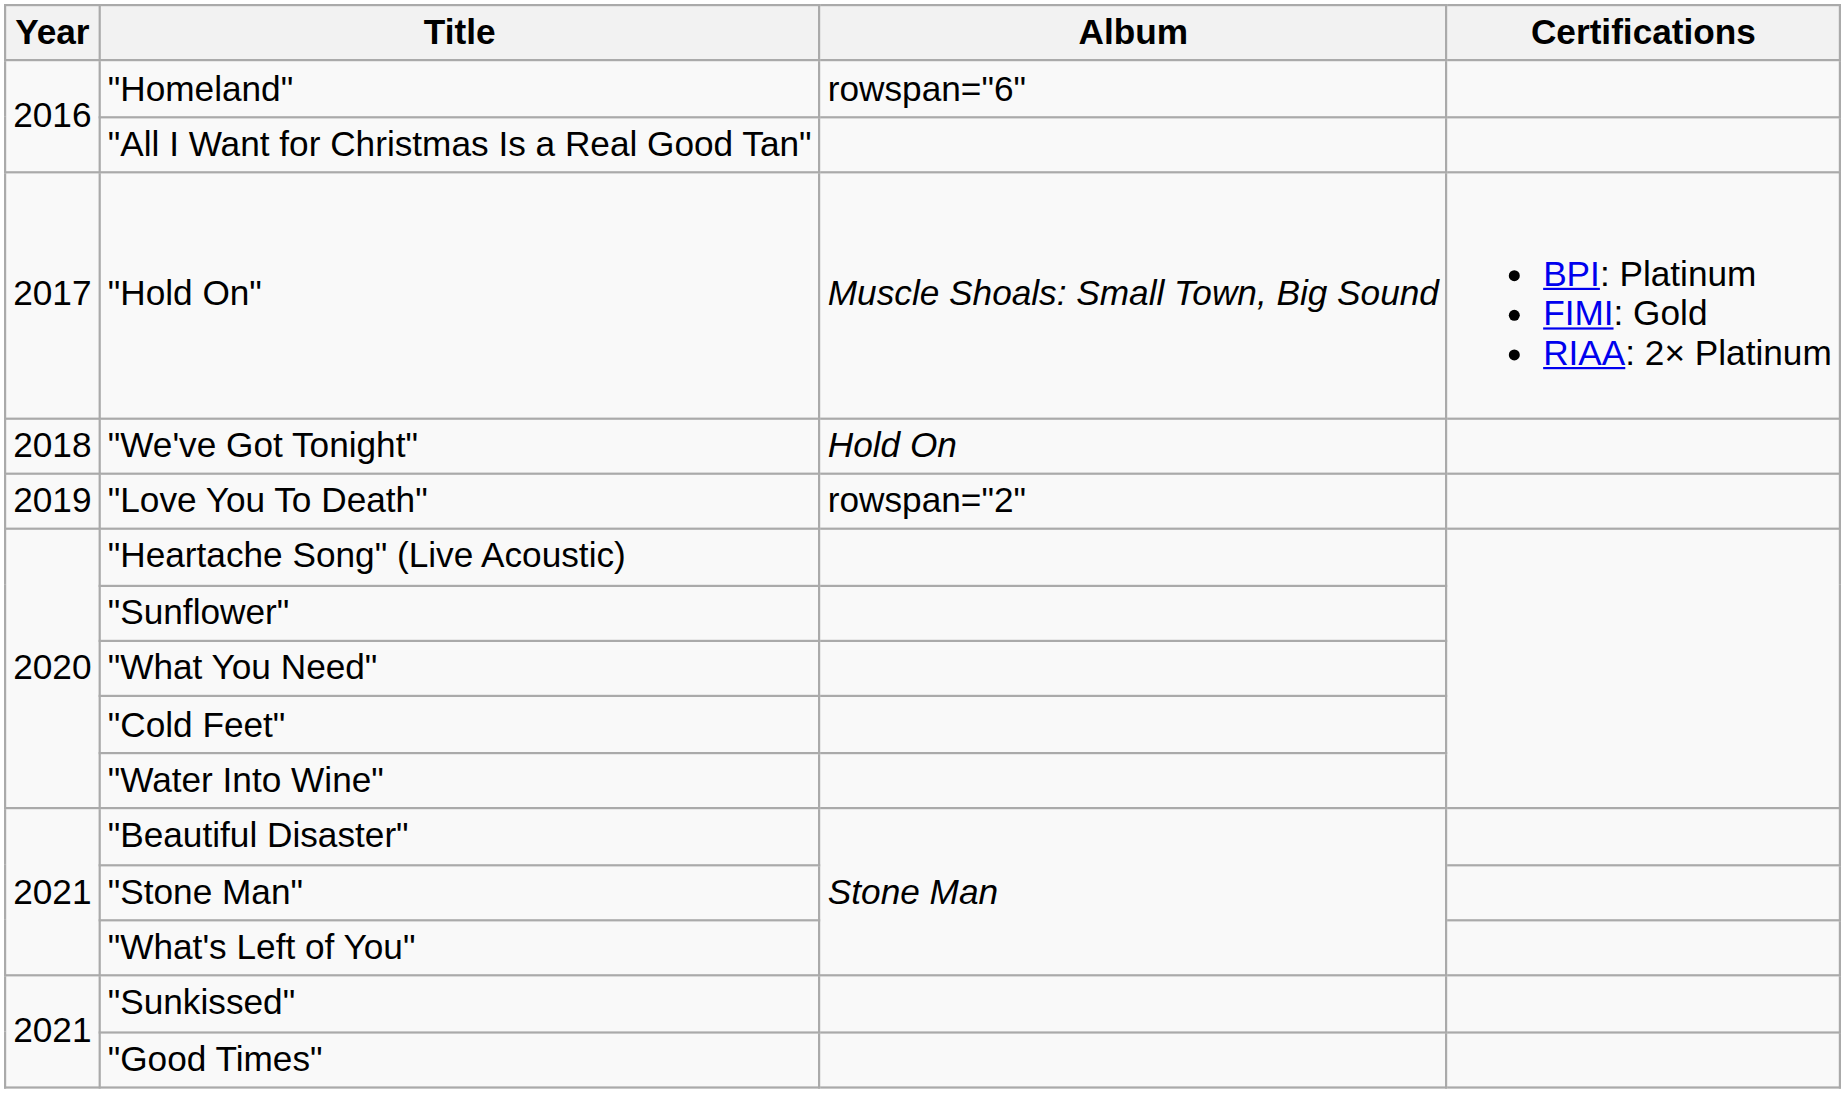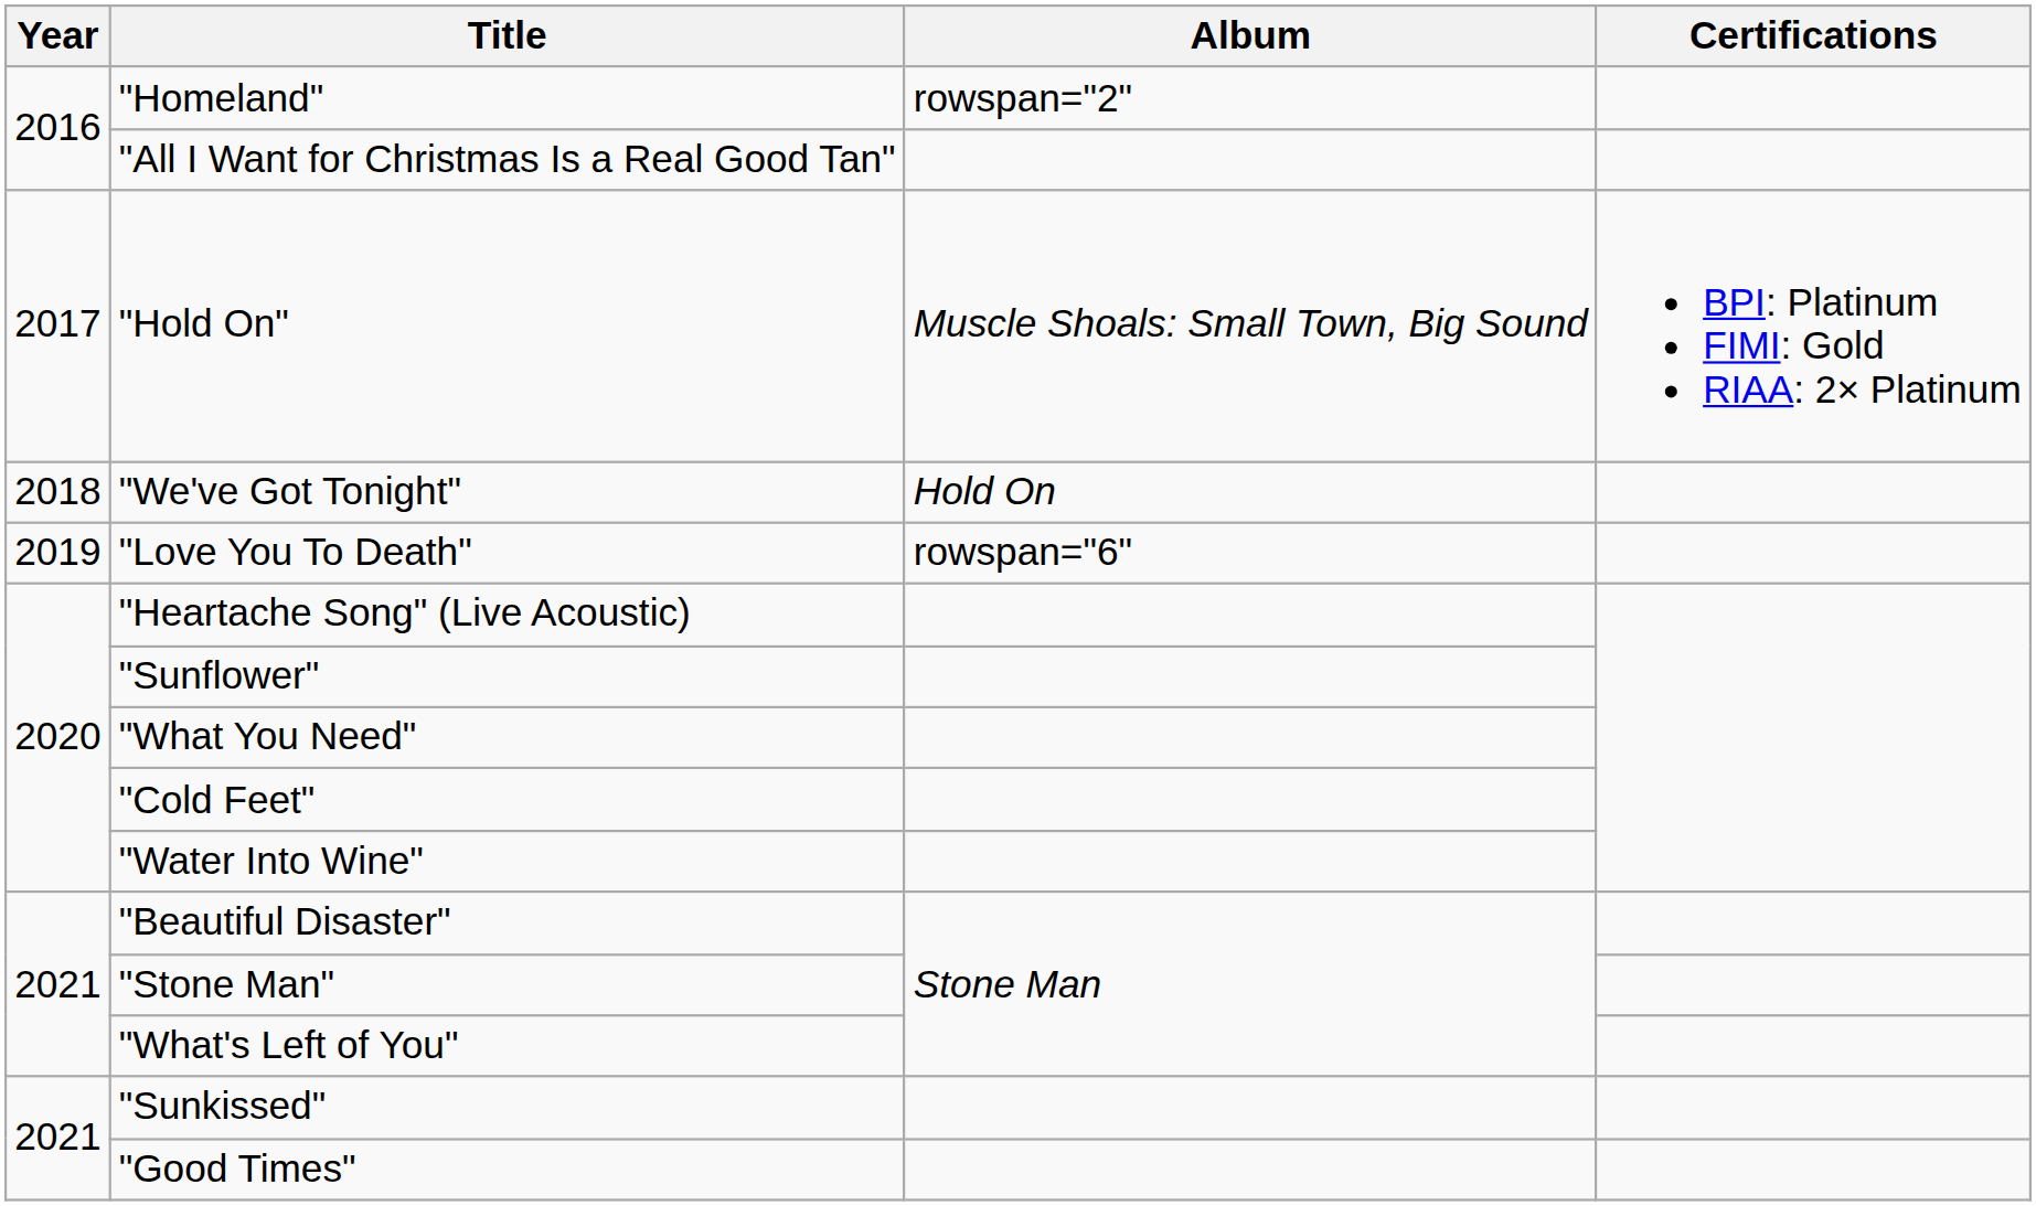"Homeland" | Album: rowspan="6" -> rowspan="2"
"Love You To Death" | Album: rowspan="2" -> rowspan="6"
